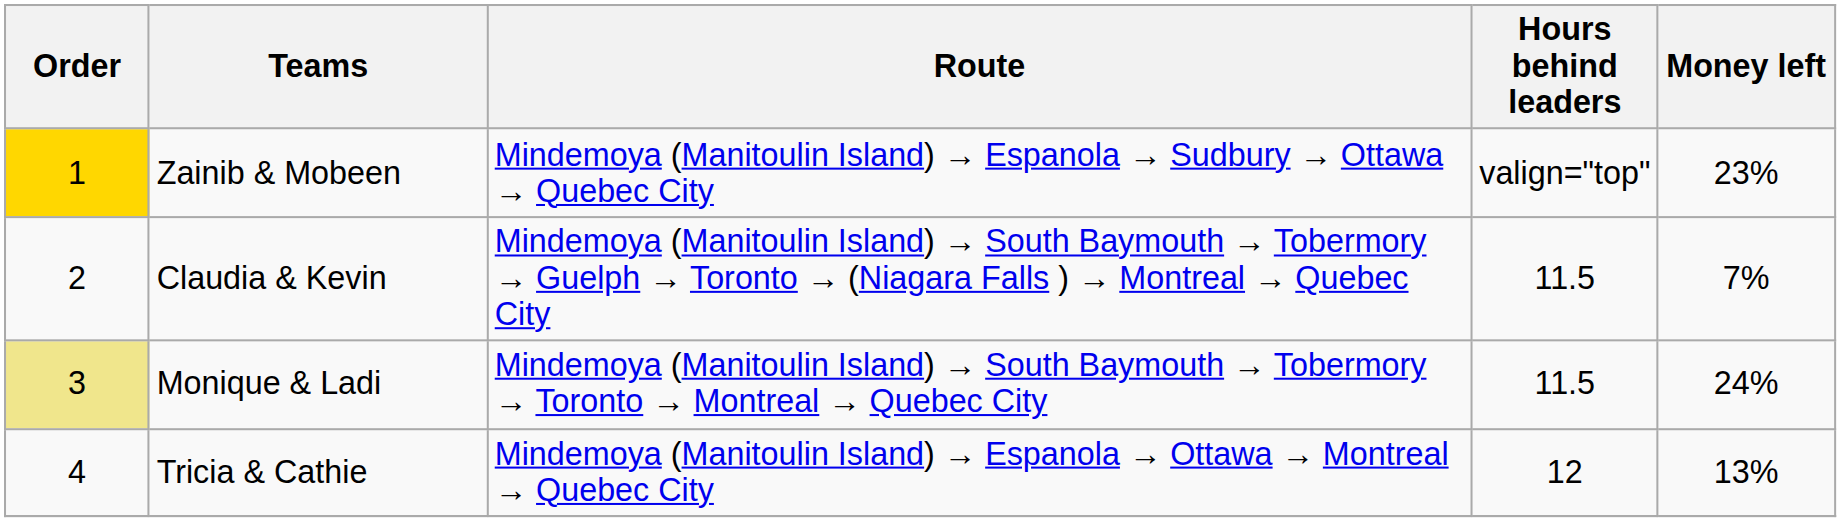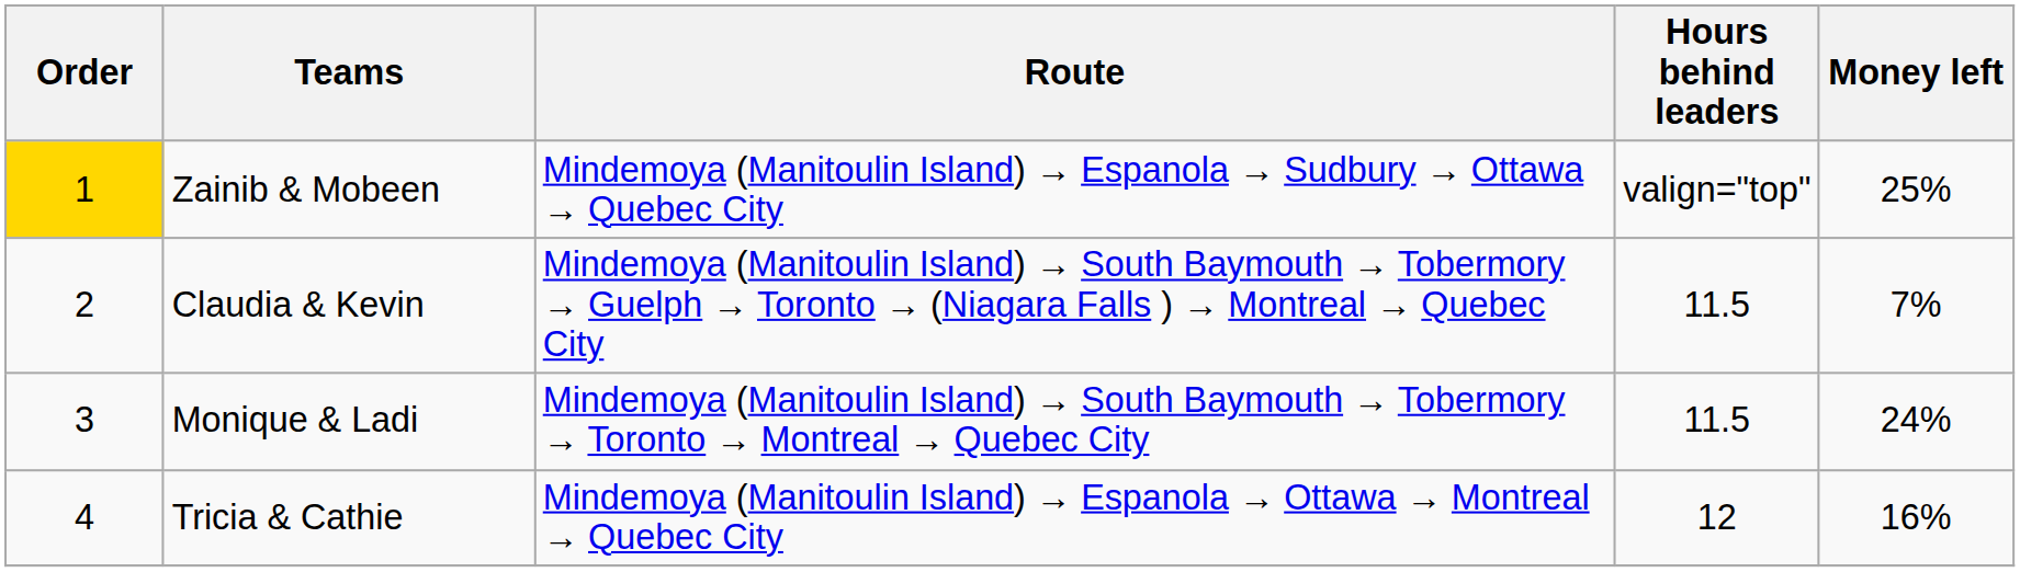Zainib & Mobeen | Money left: 23% -> 25%
Monique & Ladi | Order: khaki background -> no background
Tricia & Cathie | Money left: 13% -> 16%
